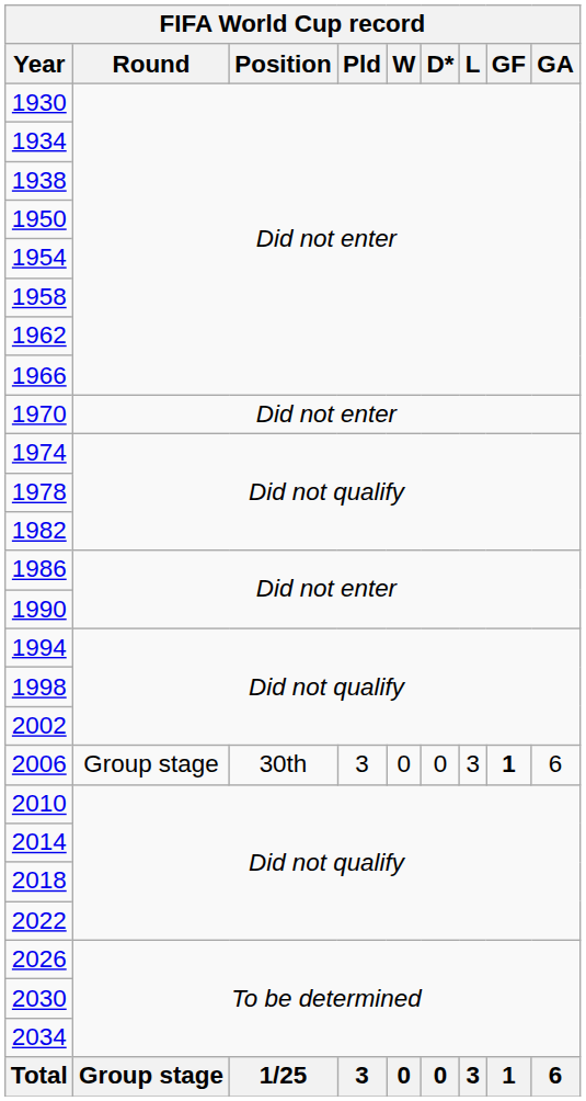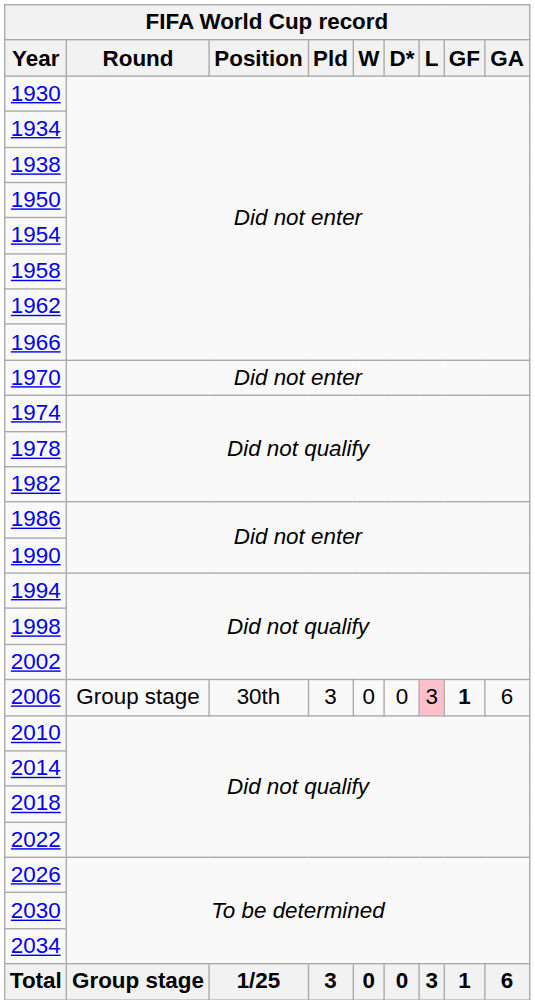2006 | L: no background -> pink background
